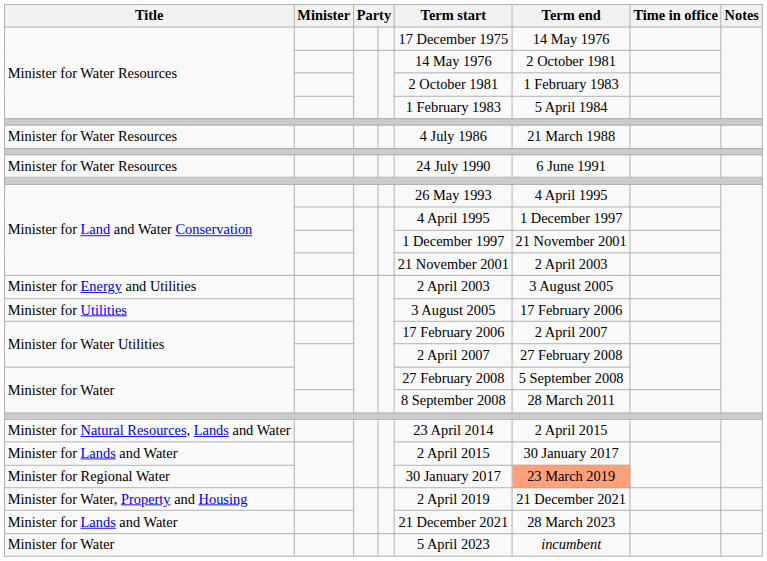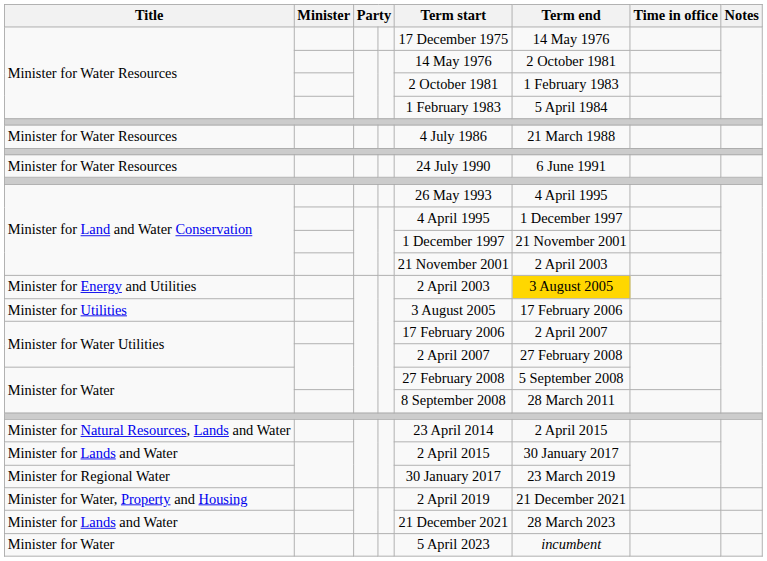Minister for Energy and Utilities | Term end: no background -> gold background
Minister for Regional Water | Term end: lightsalmon background -> no background
